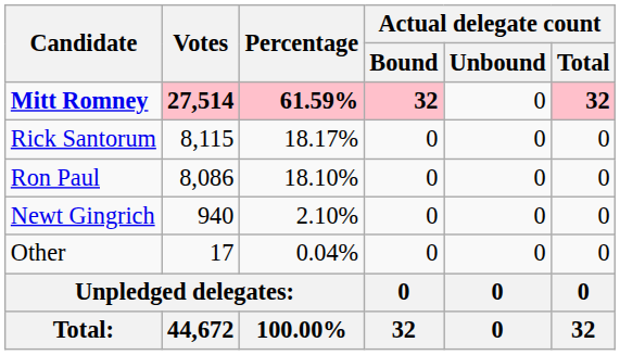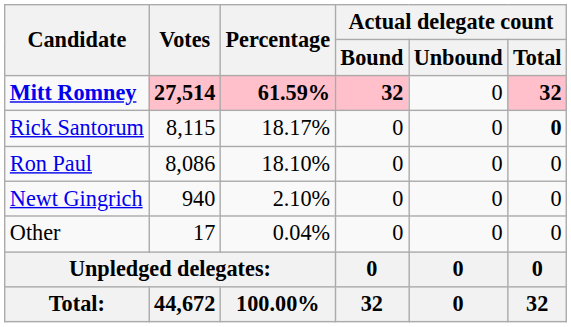Rick Santorum | Actual delegate count / Total: normal -> bold
